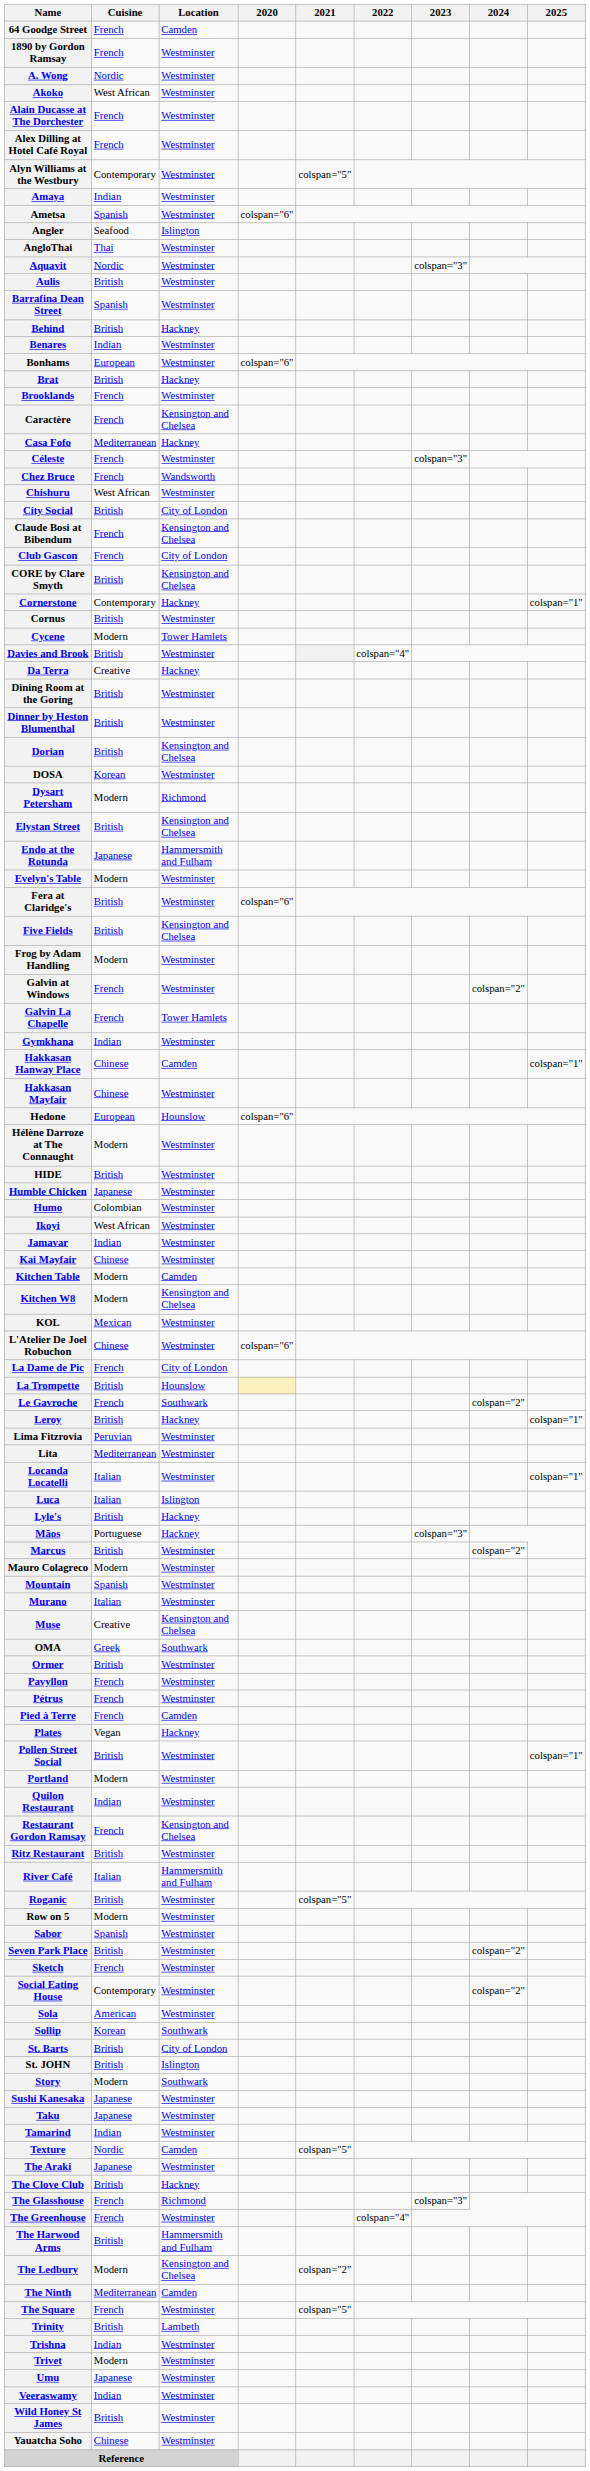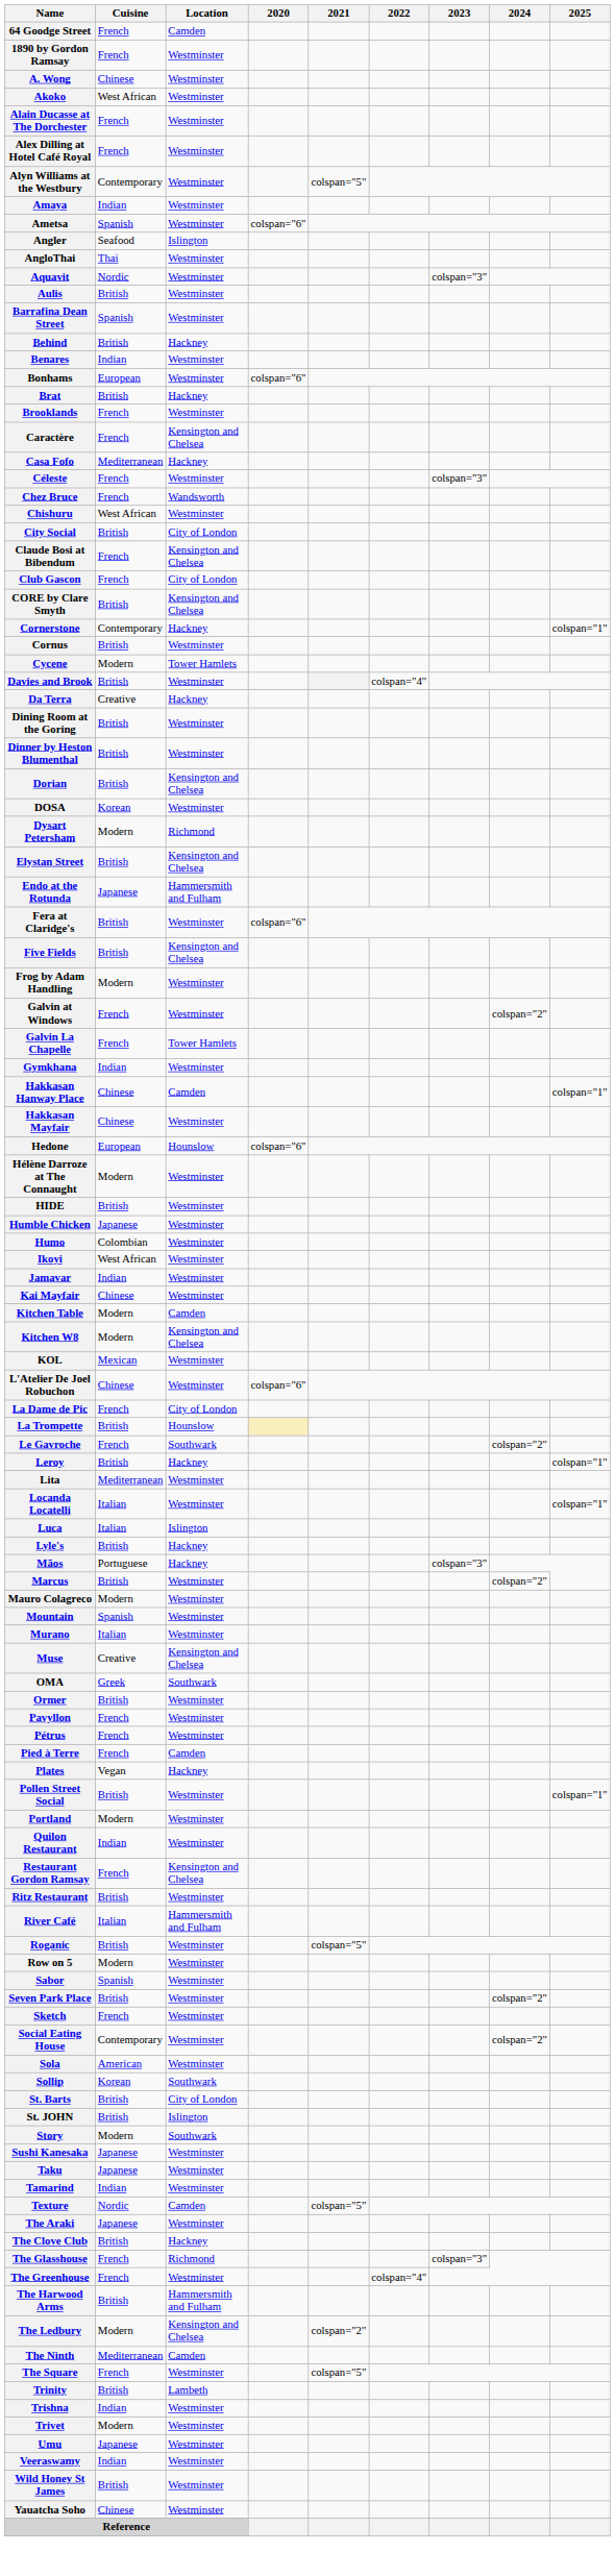A. Wong | Cuisine: Nordic -> Chinese
- row: Evelyn's Table | Modern | Westminster
- row: Lima Fitzrovia | Peruvian | Westminster
